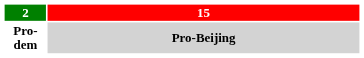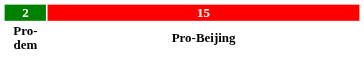Pro-dem | 15: lightgrey background -> no background
